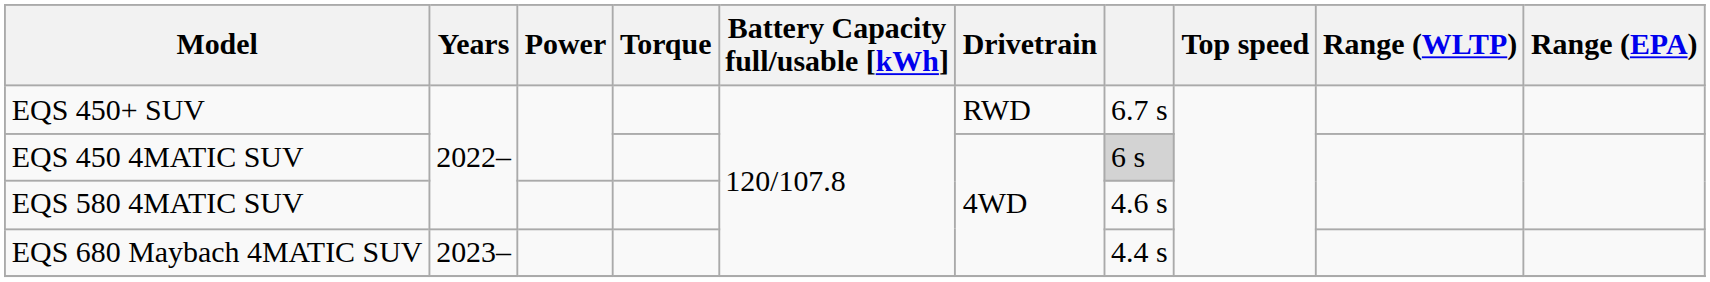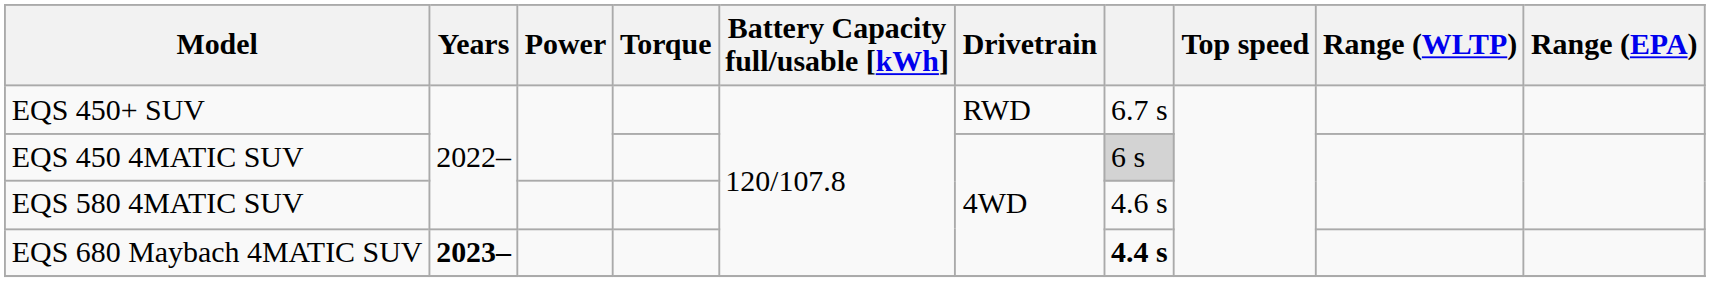EQS 680 Maybach 4MATIC SUV | Years: normal -> bold
EQS 680 Maybach 4MATIC SUV | column 7: normal -> bold
